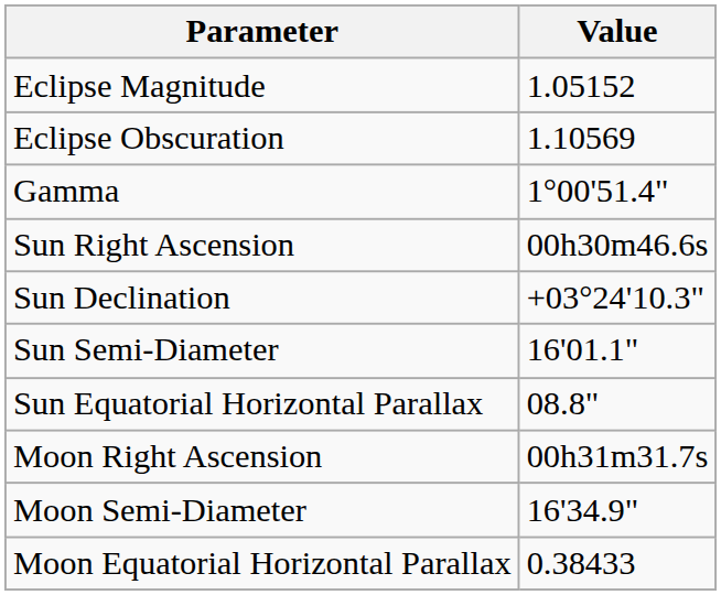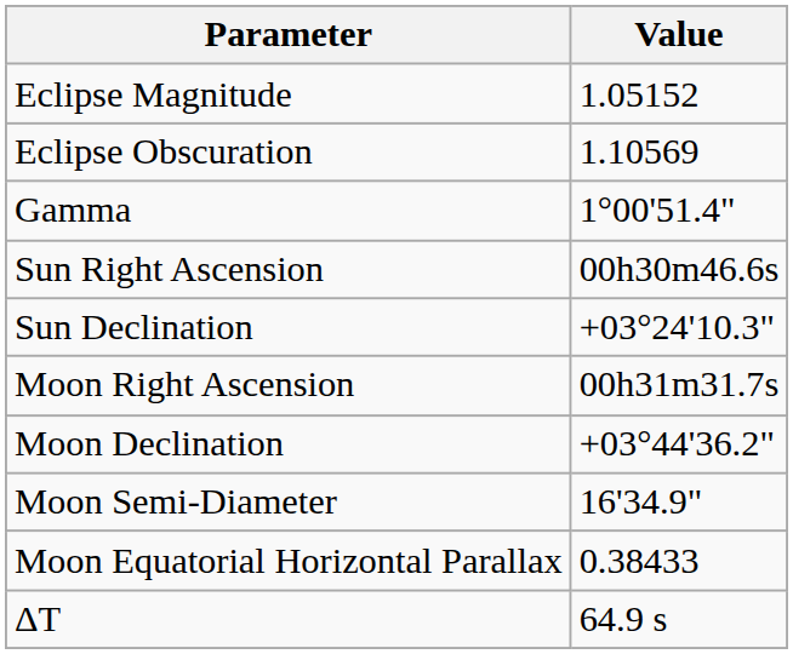- row: Sun Semi-Diameter | 16'01.1"
- row: Sun Equatorial Horizontal Parallax | 08.8"
+ row: Moon Declination | +03°44'36.2"
+ row: ΔT | 64.9 s
